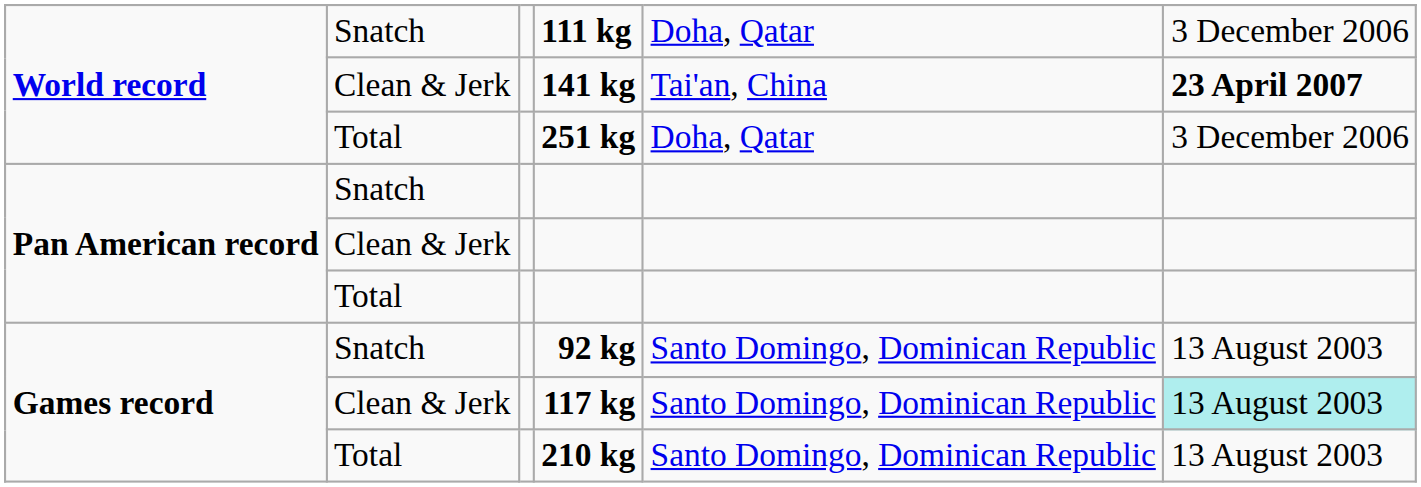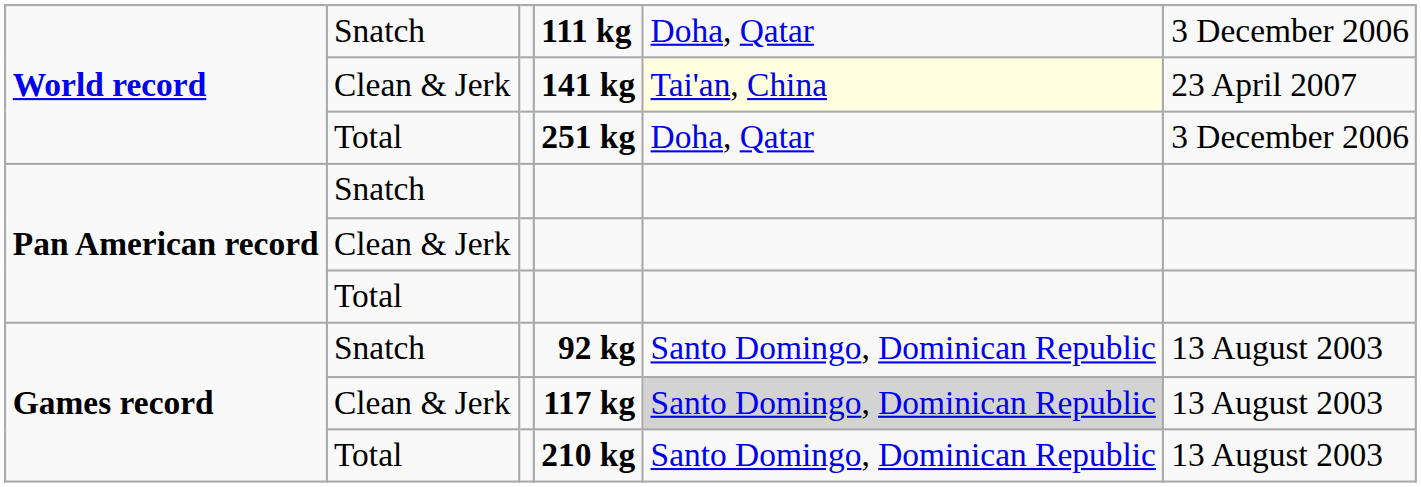141 kg | column 5: no background -> lightyellow background
141 kg | column 6: bold -> normal
117 kg | column 5: no background -> lightgrey background
117 kg | column 6: paleturquoise background -> no background
